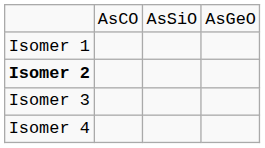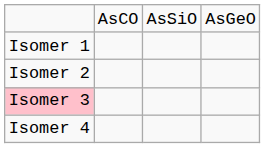Isomer 2 | column 1: bold -> normal
Isomer 3 | column 1: no background -> pink background
